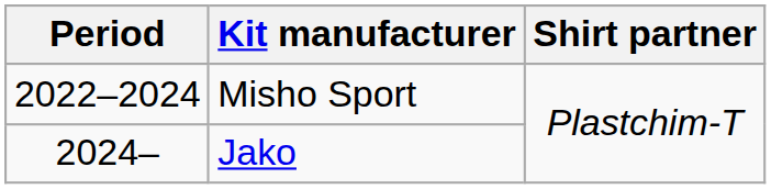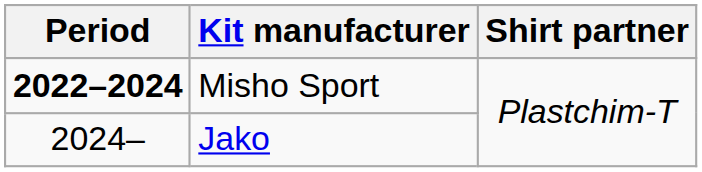Misho Sport | Period: normal -> bold
